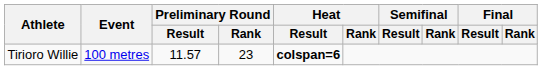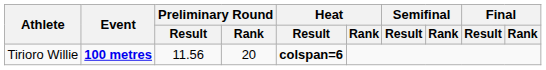Tirioro Willie | Event: normal -> bold
Tirioro Willie | Preliminary Round / Result: 11.57 -> 11.56
Tirioro Willie | Preliminary Round / Rank: 23 -> 20
